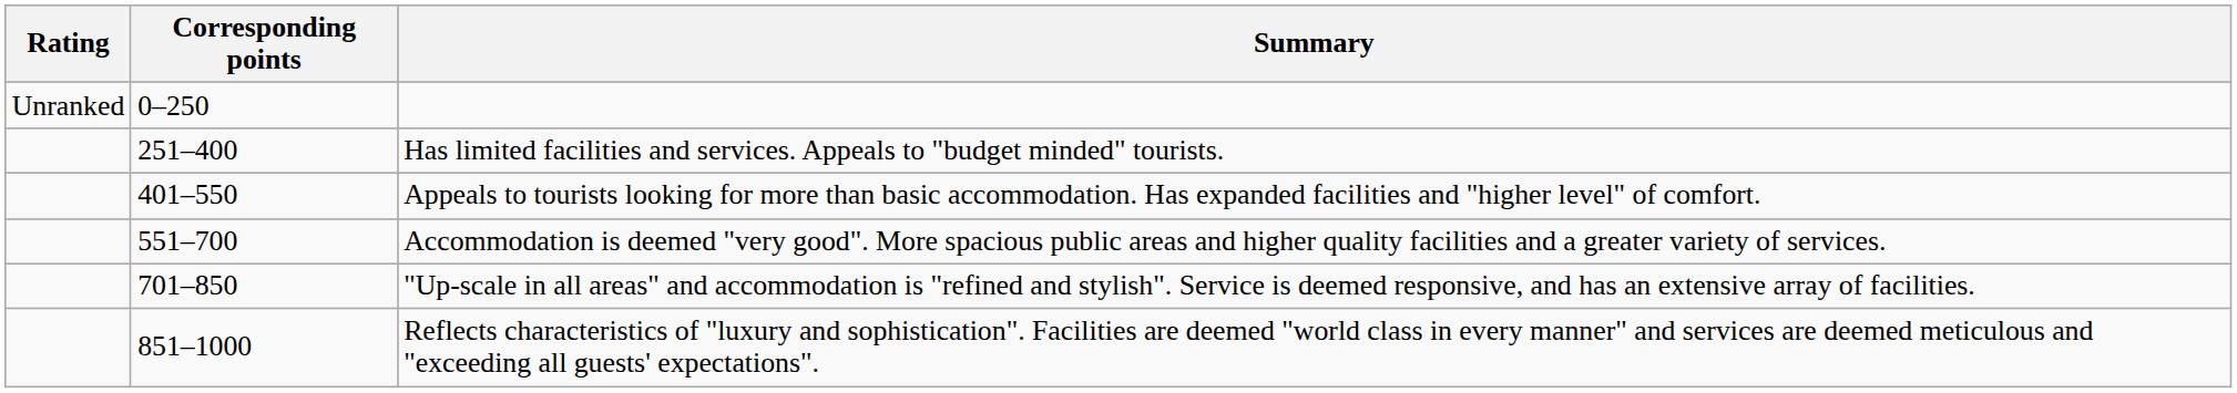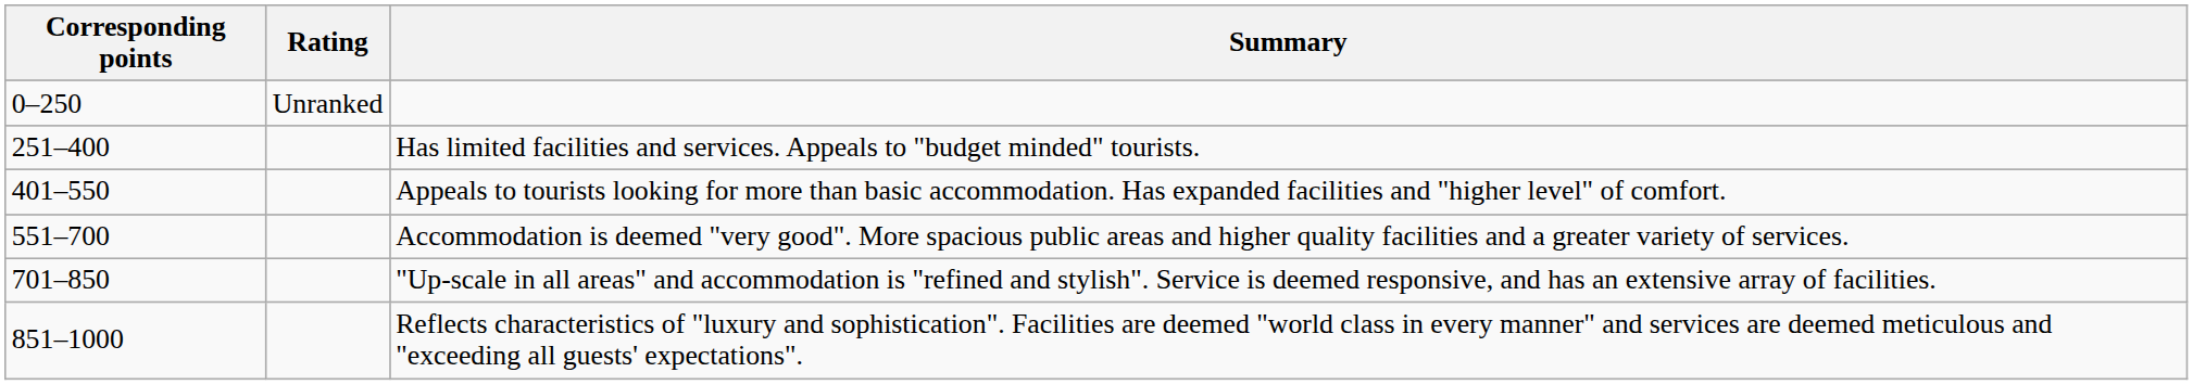columns swapped: Rating <-> Corresponding points
